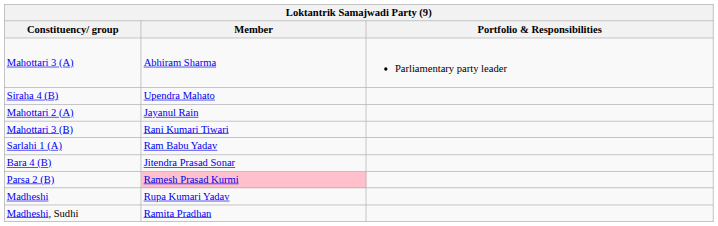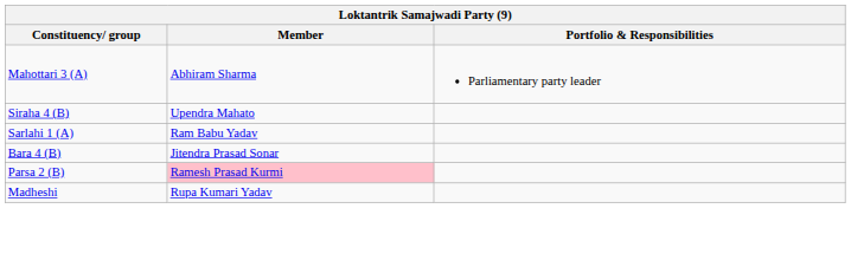- row: Mahottari 2 (A) | Jayanul Rain
- row: Mahottari 3 (B) | Rani Kumari Tiwari
- row: Madheshi, Sudhi | Ramita Pradhan
